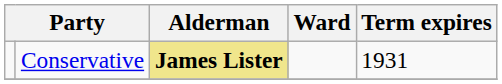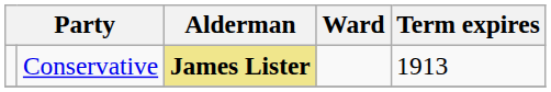Conservative | Term expires: 1931 -> 1913
